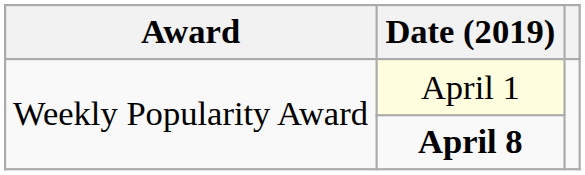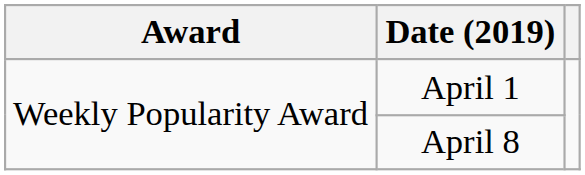April 1 | Date (2019): lightyellow background -> no background
April 8 | Date (2019): bold -> normal
